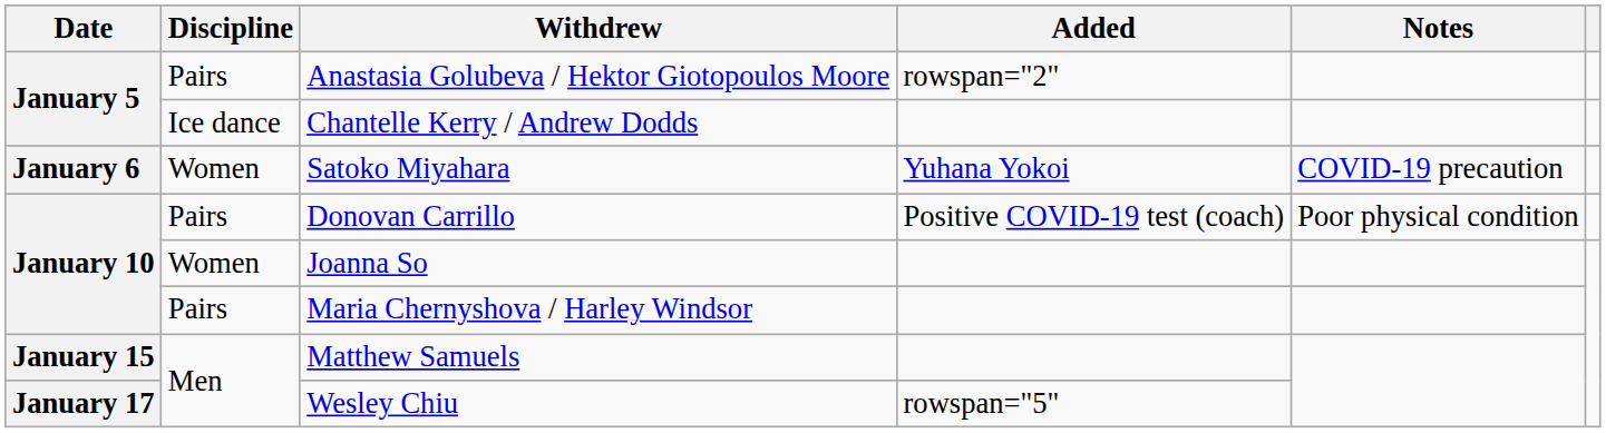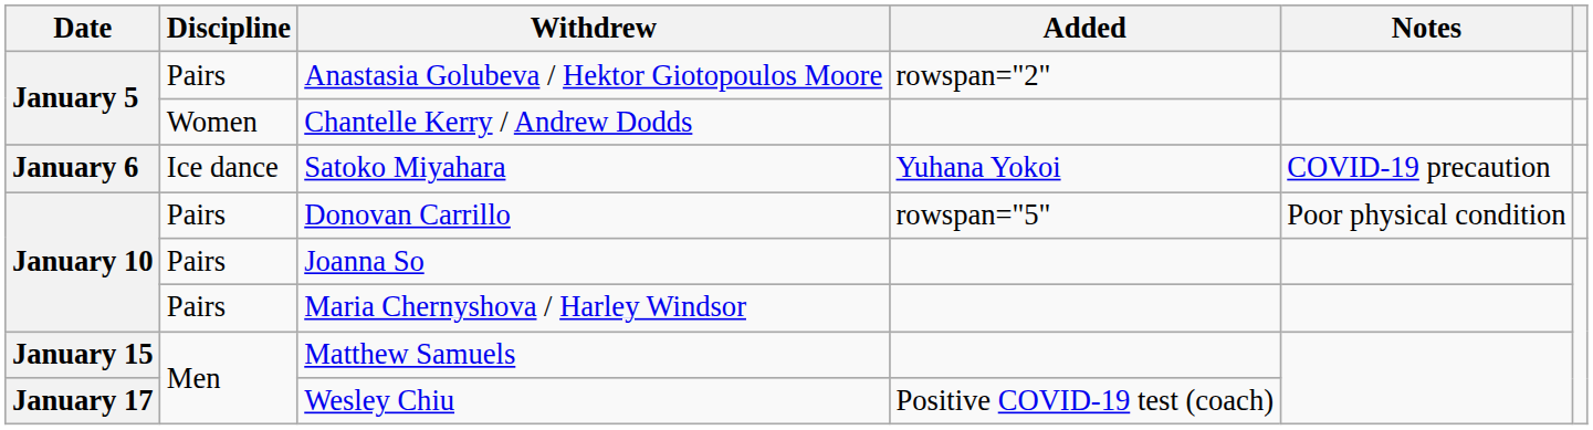Chantelle Kerry / Andrew Dodds | Discipline: Ice dance -> Women
Satoko Miyahara | Discipline: Women -> Ice dance
Donovan Carrillo | Added: Positive COVID-19 test (coach) -> rowspan="5"
Joanna So | Discipline: Women -> Pairs
Wesley Chiu | Added: rowspan="5" -> Positive COVID-19 test (coach)
